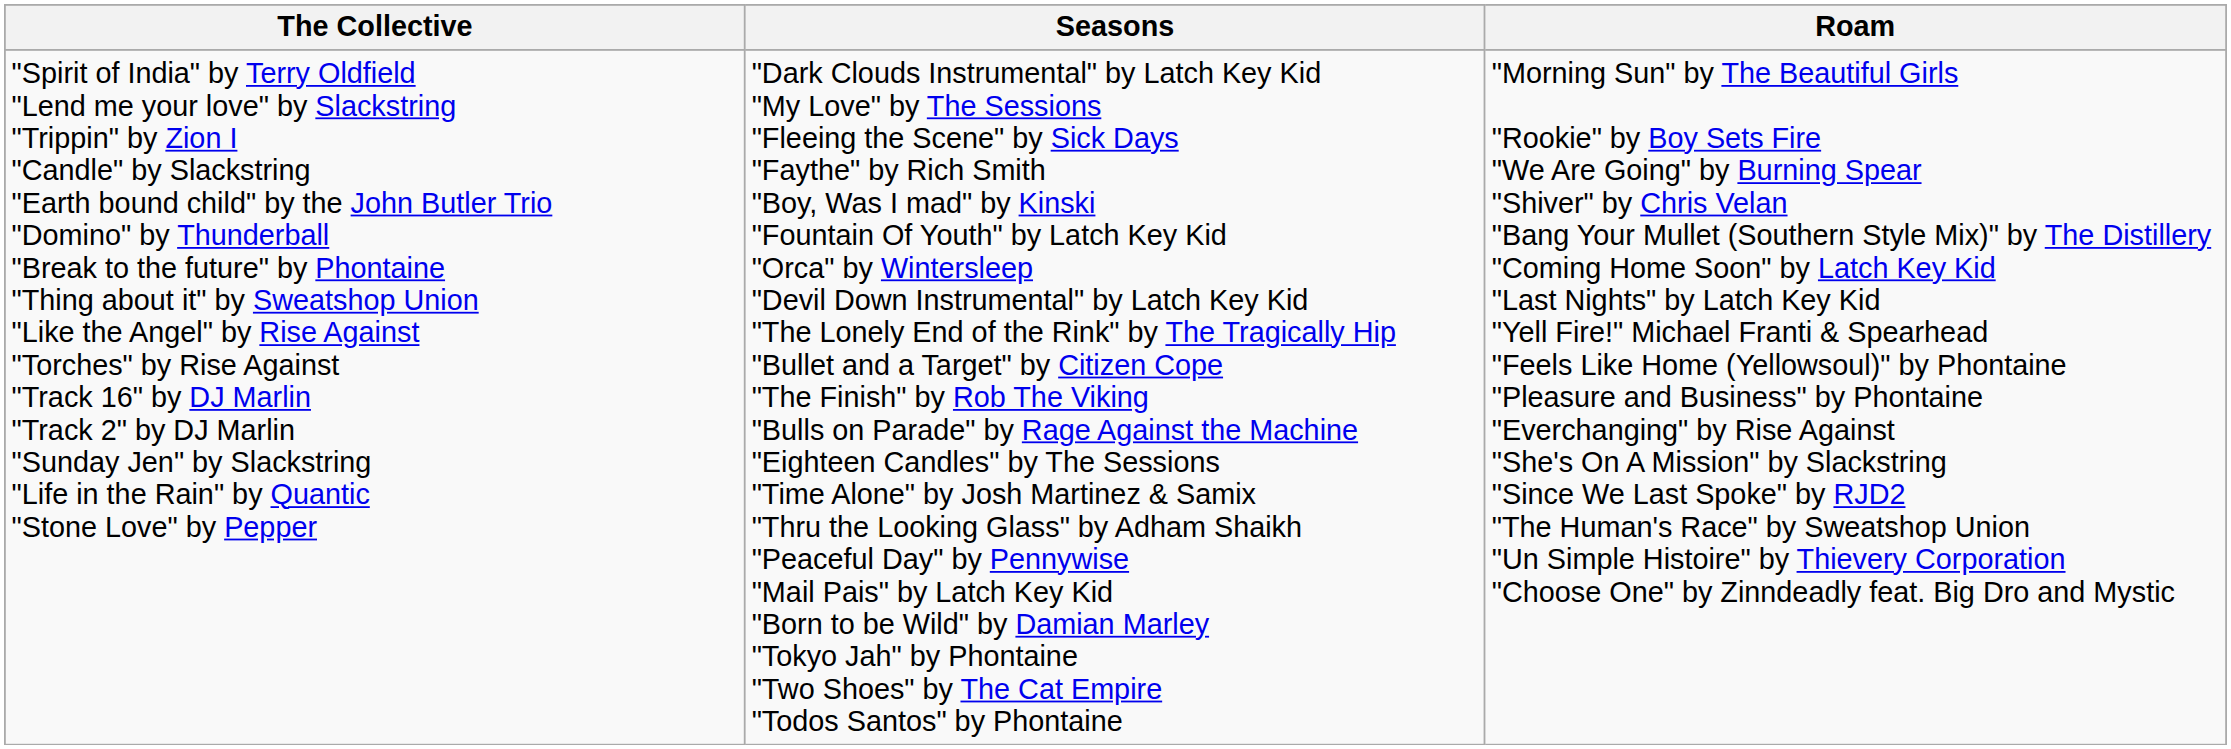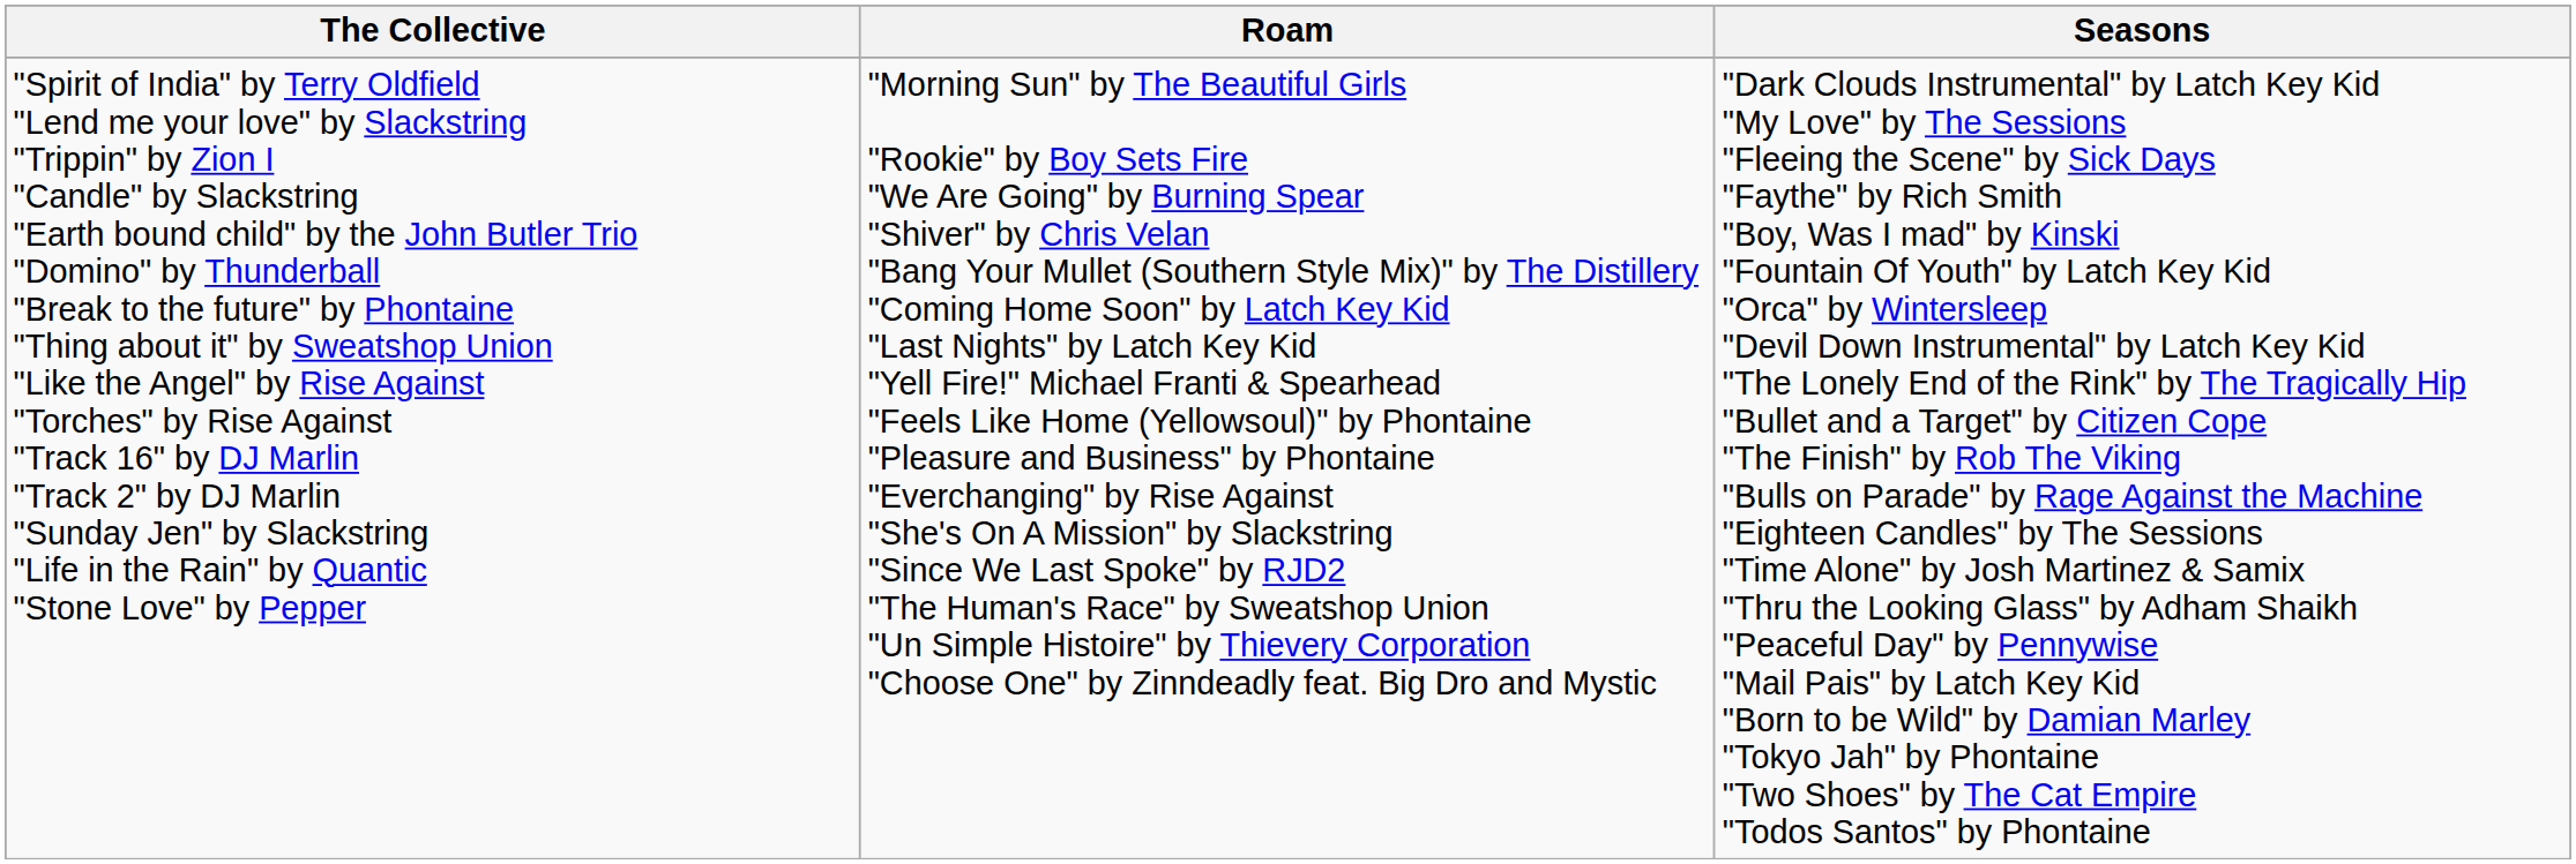columns swapped: Roam <-> Seasons
